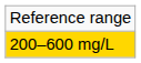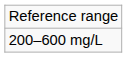row 2 | column 1: gold background -> no background
